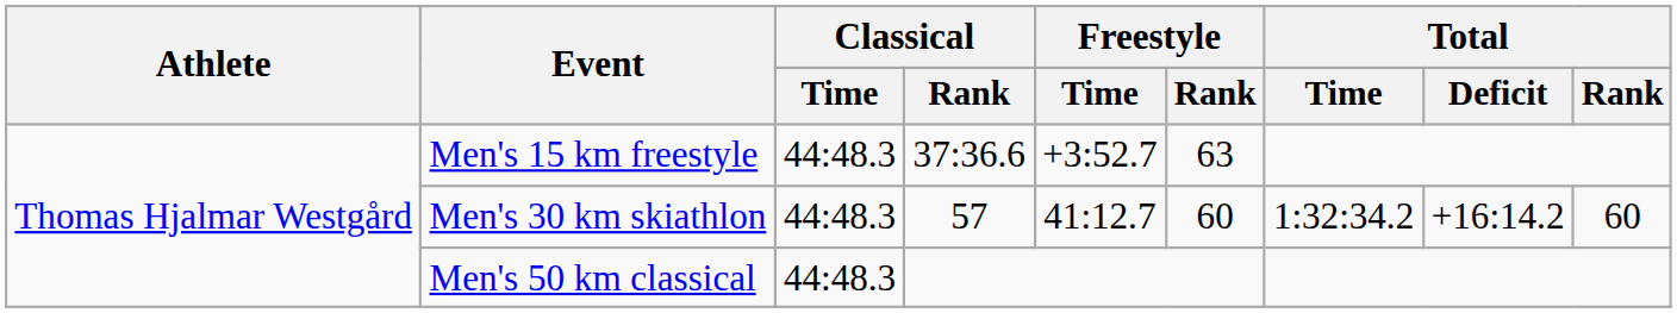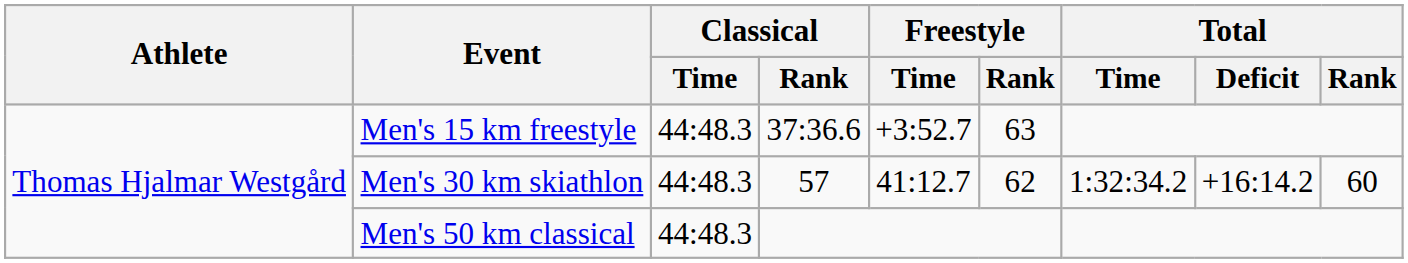Men's 30 km skiathlon | Freestyle / Rank: 60 -> 62
